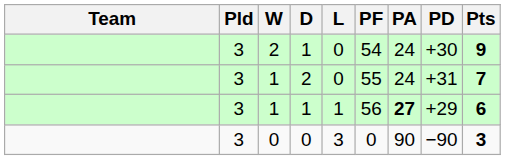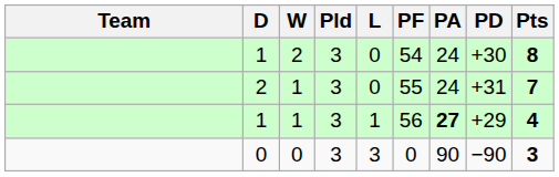columns swapped: Pld <-> D
row 2 | Pts: 9 -> 8
row 4 | Pts: 6 -> 4
